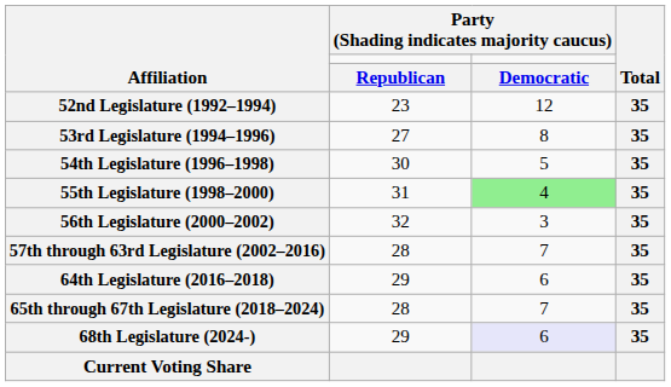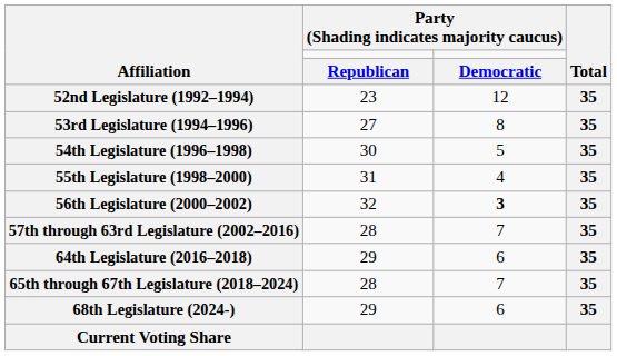55th Legislature (1998–2000) | column 3: lightgreen background -> no background
56th Legislature (2000–2002) | column 3: normal -> bold
68th Legislature (2024-) | column 3: lavender background -> no background
